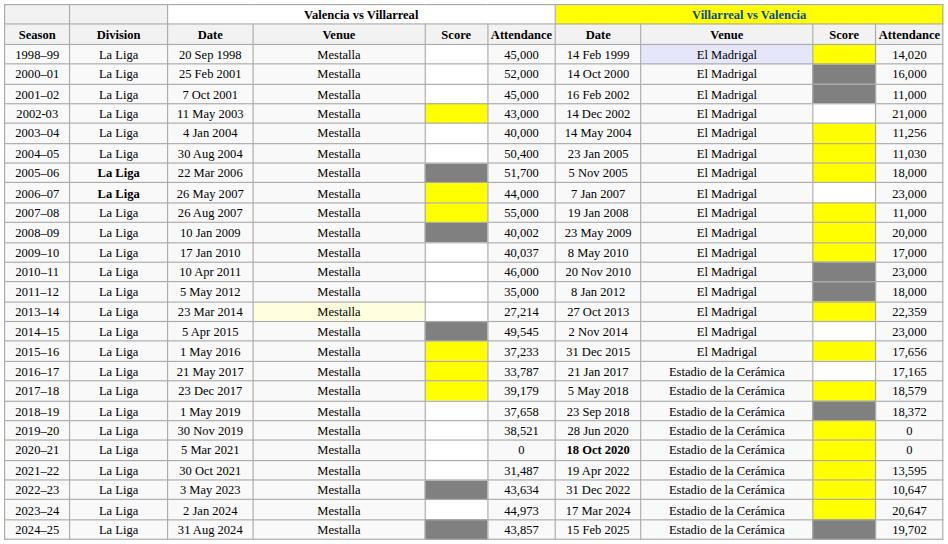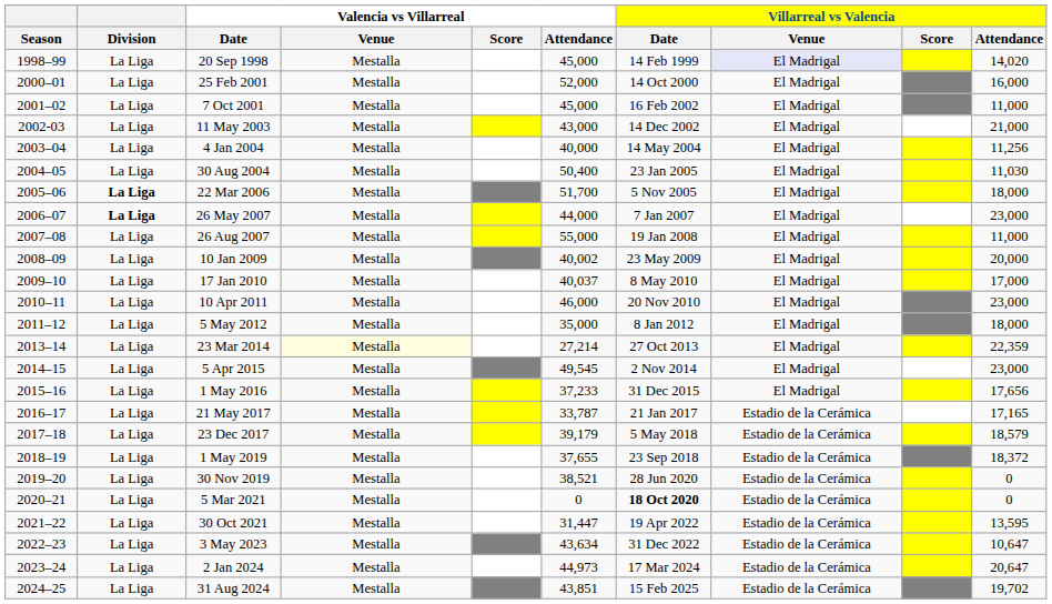1 May 2019 | Valencia vs Villarreal / Attendance: 37,658 -> 37,655
30 Oct 2021 | Valencia vs Villarreal / Attendance: 31,487 -> 31,447
31 Aug 2024 | Valencia vs Villarreal / Attendance: 43,857 -> 43,851
